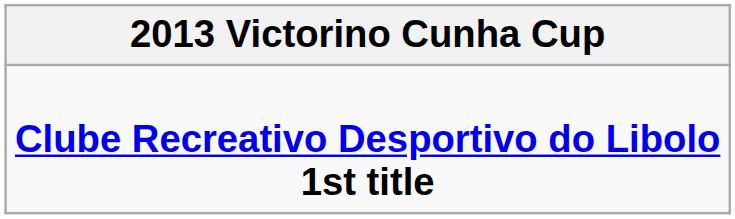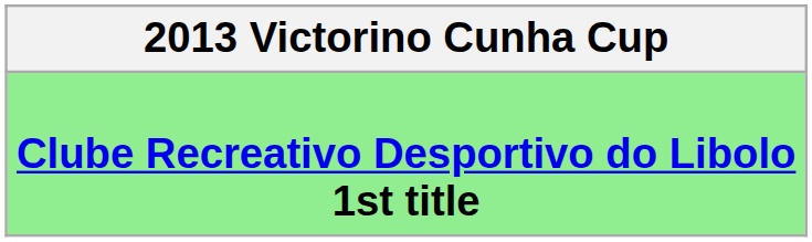row 2 | column 1: no background -> lightgreen background
